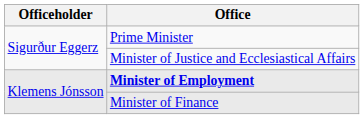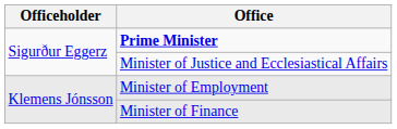Prime Minister | Office: normal -> bold
Minister of Employment | Office: bold -> normal
